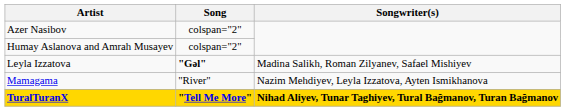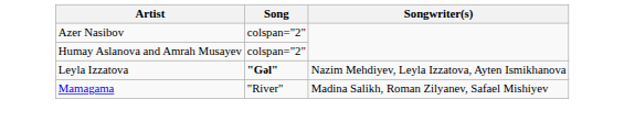Leyla Izzatova | Songwriter(s): Madina Salikh, Roman Zilyanev, Safael Mishiyev -> Nazim Mehdiyev, Leyla Izzatova, Ayten Ismikhanova
Mamagama | Songwriter(s): Nazim Mehdiyev, Leyla Izzatova, Ayten Ismikhanova -> Madina Salikh, Roman Zilyanev, Safael Mishiyev
- row: TuralTuranX | "Tell Me More" | Nihad Aliyev, Tunar Taghiyev, Tural Bağmanov, Turan Bağmanov
